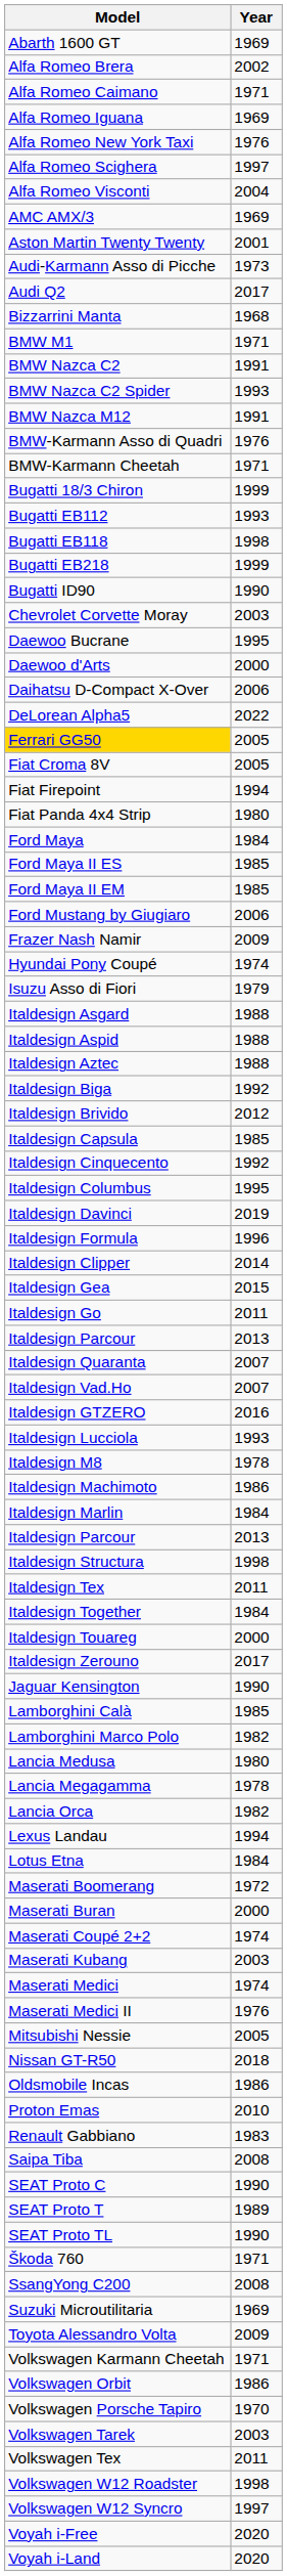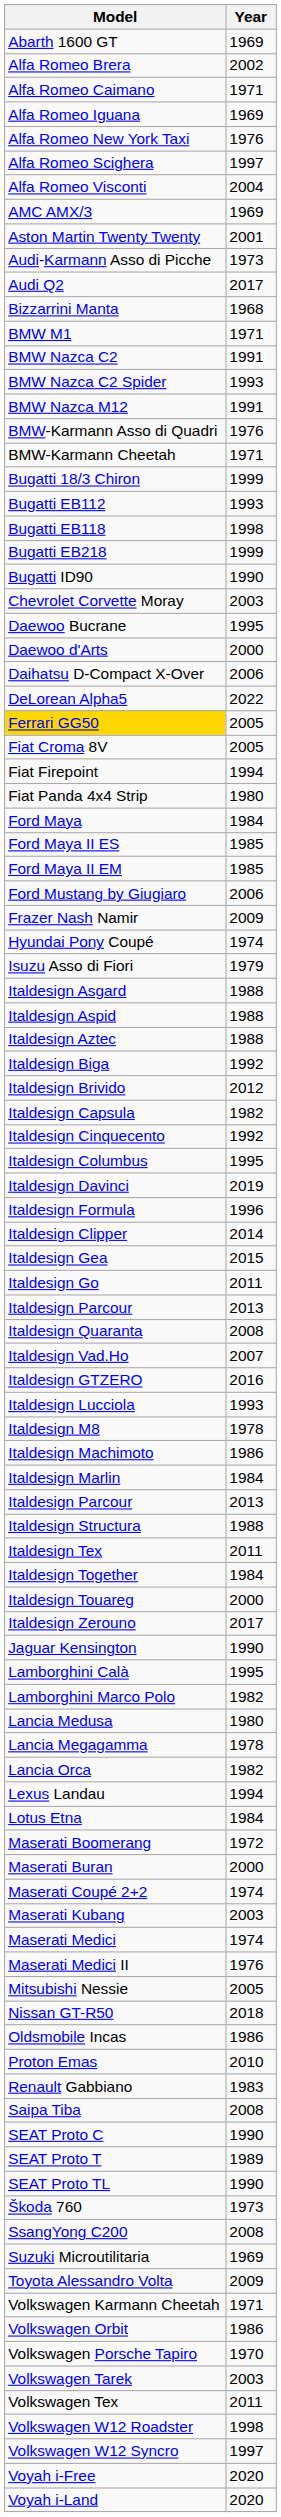row 46 | Year: 1985 -> 1982
row 55 | Year: 2007 -> 2008
row 63 | Year: 1998 -> 1988
row 69 | Year: 1985 -> 1995
row 91 | Year: 1971 -> 1973
